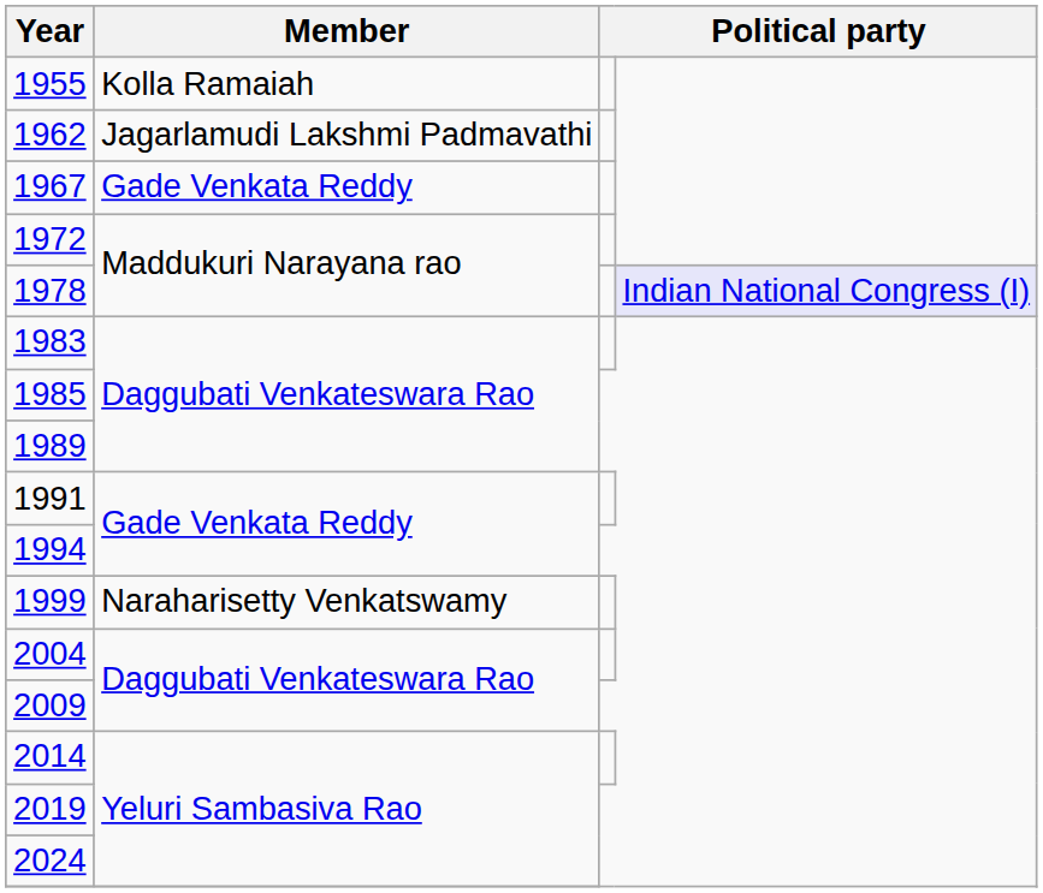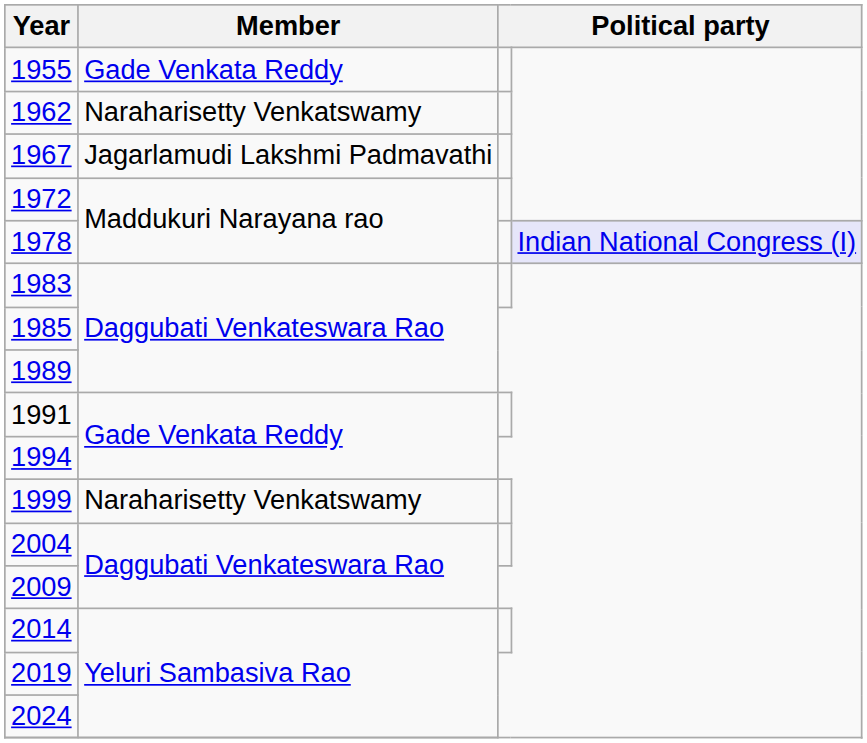1955 | Member: Kolla Ramaiah -> Gade Venkata Reddy
1962 | Member: Jagarlamudi Lakshmi Padmavathi -> Naraharisetty Venkatswamy
1967 | Member: Gade Venkata Reddy -> Jagarlamudi Lakshmi Padmavathi
